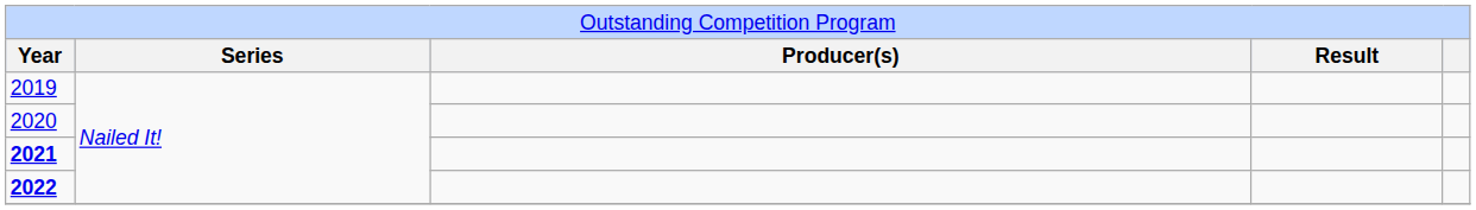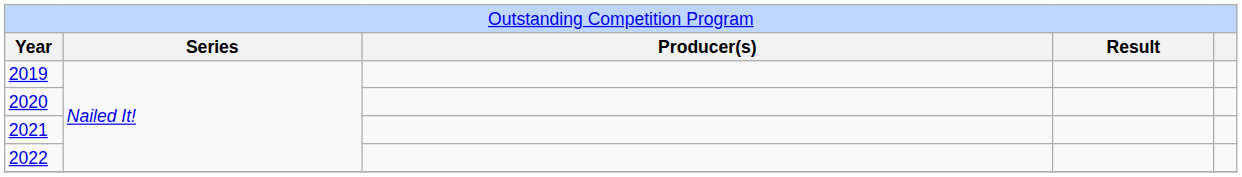2021 | column 1: bold -> normal
2022 | column 1: bold -> normal
